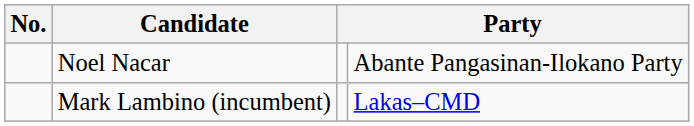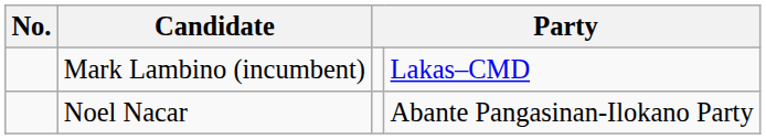rows swapped: Mark Lambino (incumbent) <-> Noel Nacar
